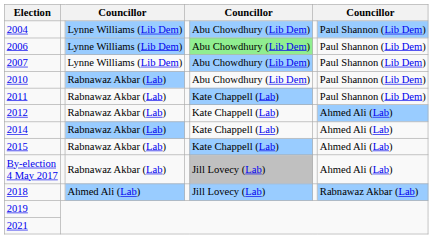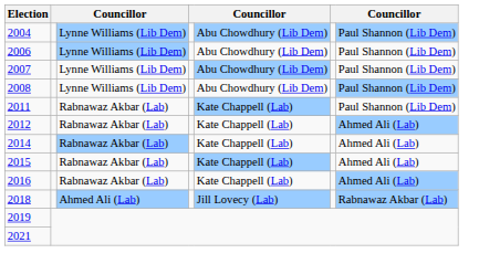2006 | column 5: lightgreen background -> no background
+ row: 2008 | Lynne Williams (Lib Dem) | Abu Chowdhury (Lib Dem) | Paul Shannon (Lib Dem)
- row: 2010 | Rabnawaz Akbar (Lab) | Abu Chowdhury (Lib Dem) | Paul Shannon (Lib Dem)
+ row: 2016 | Rabnawaz Akbar (Lab) | Kate Chappell (Lab) | Ahmed Ali (Lab)
- row: By-election 4 May 2017 | Rabnawaz Akbar (Lab) | Jill Lovecy (Lab) | Ahmed Ali (Lab)
